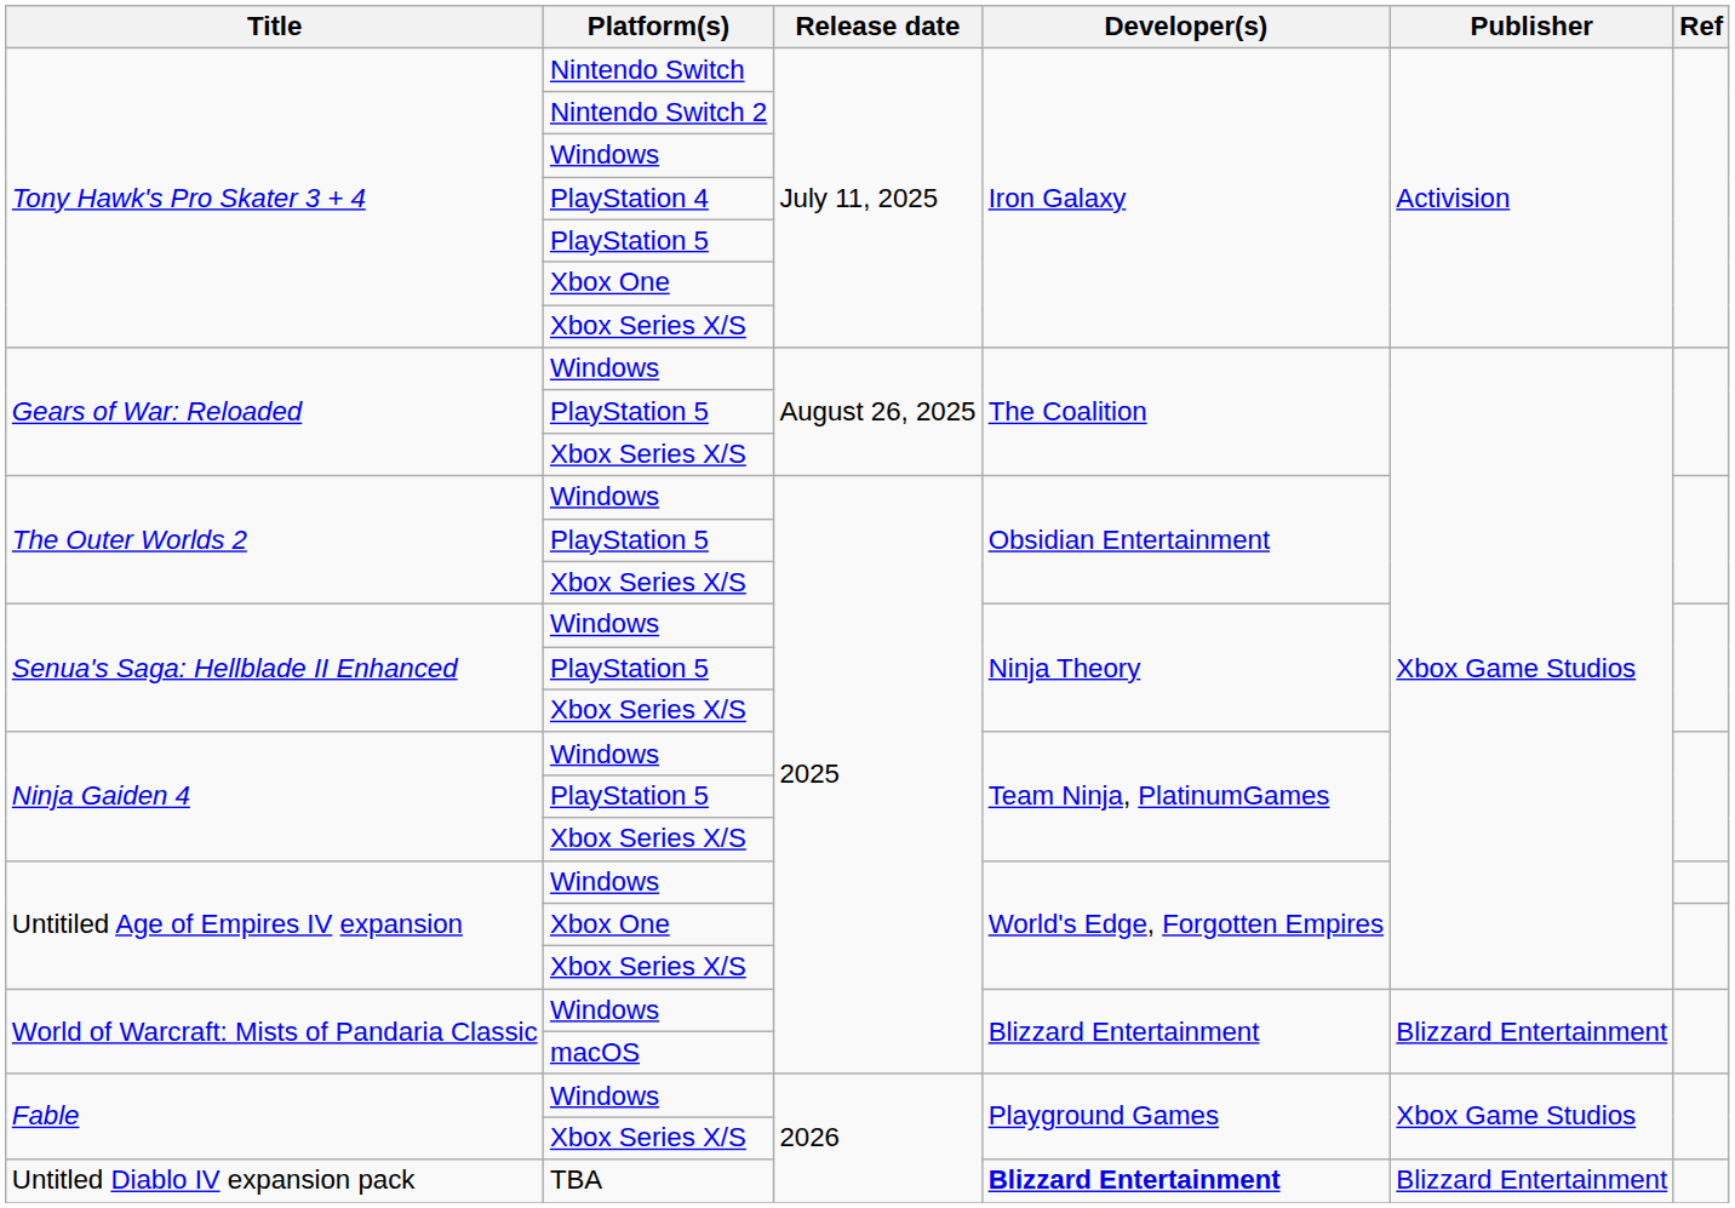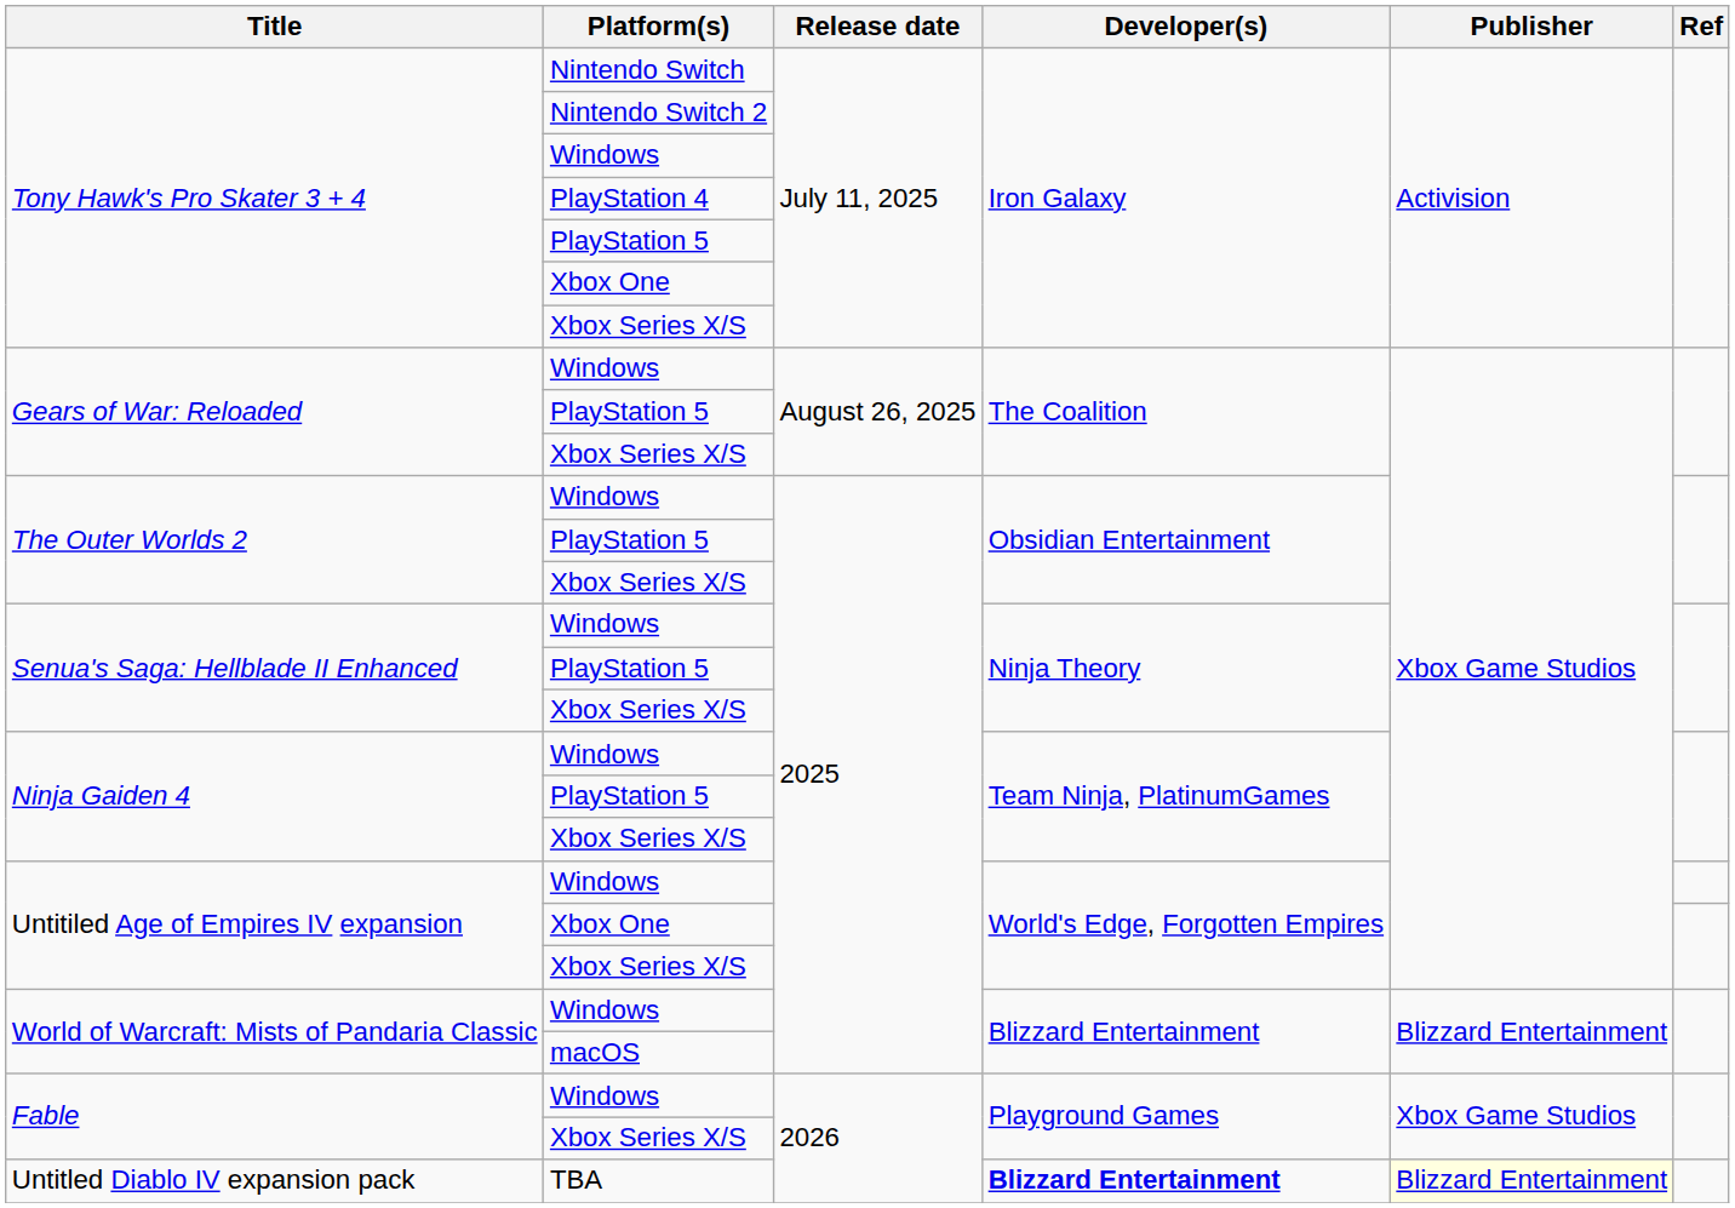Untitled Diablo IV expansion pack | Publisher: no background -> lightyellow background
